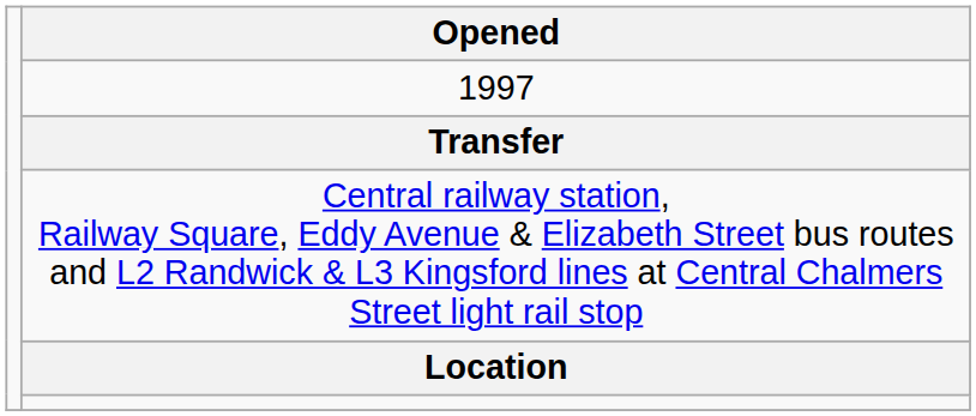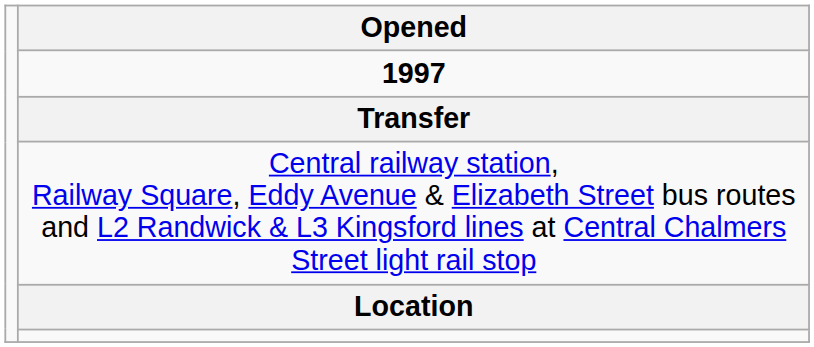1997 | Opened: normal -> bold
